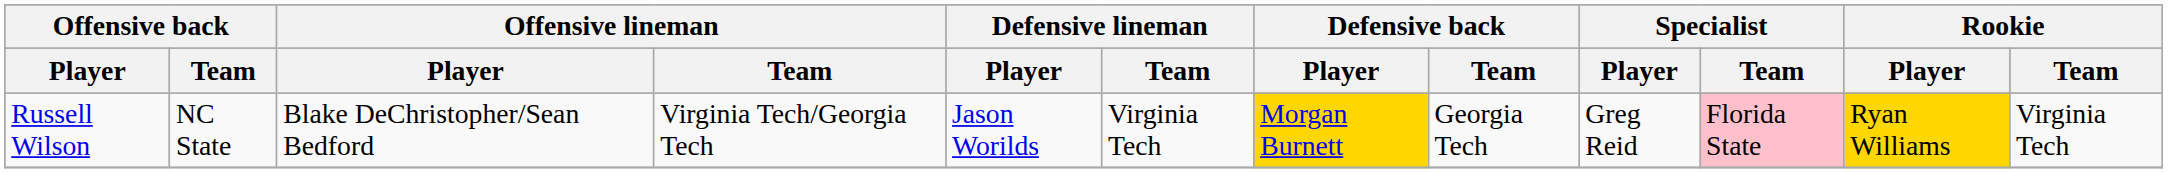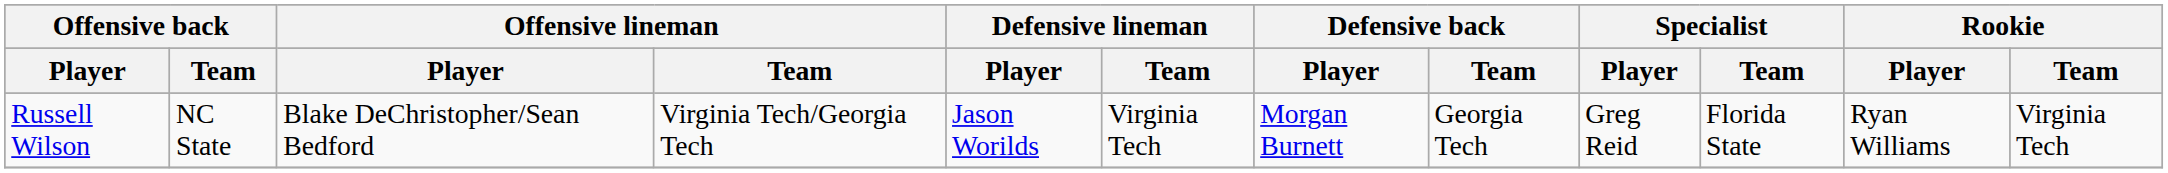Russell Wilson | Defensive back / Player: gold background -> no background
Russell Wilson | Specialist / Team: pink background -> no background
Russell Wilson | Rookie / Player: gold background -> no background
